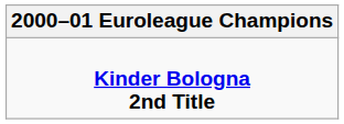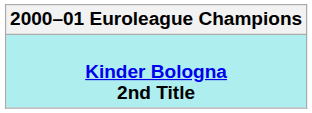row 2 | column 1: no background -> paleturquoise background
